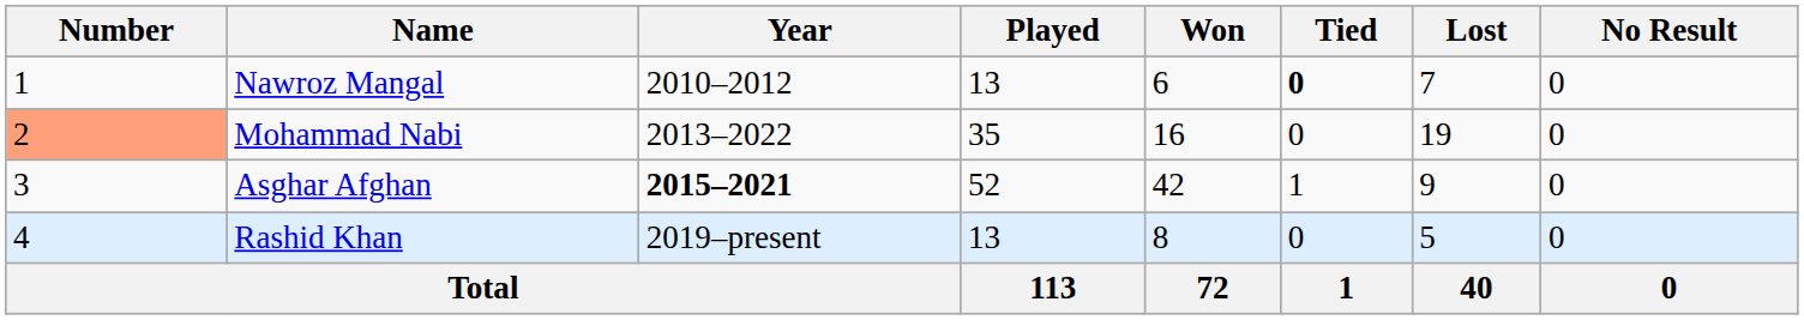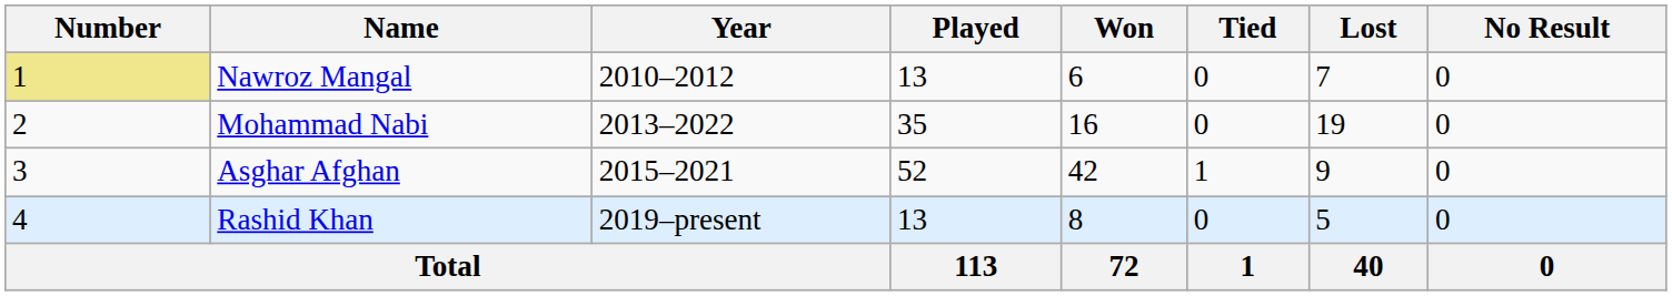Nawroz Mangal | Number: no background -> khaki background
Nawroz Mangal | Tied: bold -> normal
Mohammad Nabi | Number: lightsalmon background -> no background
Asghar Afghan | Year: bold -> normal
